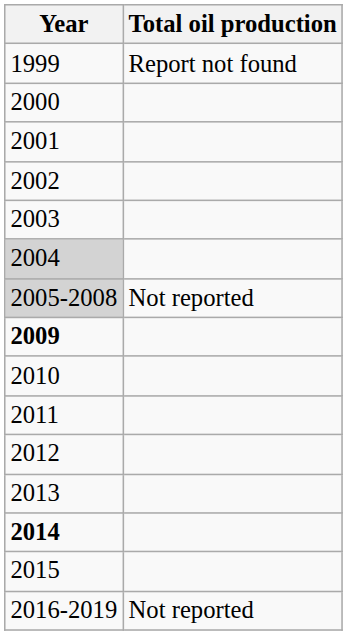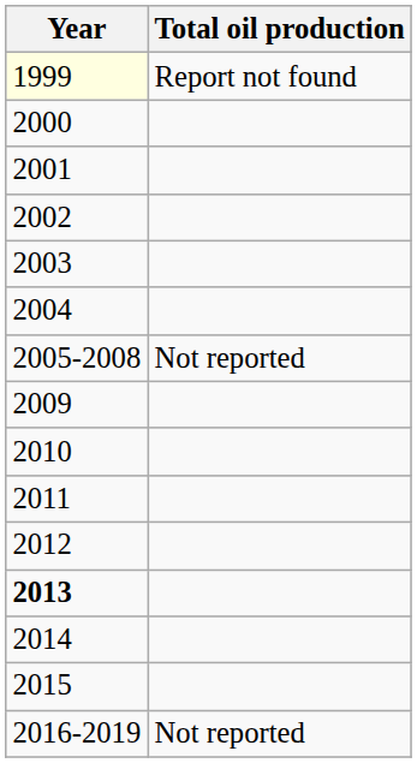1999 | Year: no background -> lightyellow background
2004 | Year: lightgrey background -> no background
2005-2008 | Year: lightgrey background -> no background
2009 | Year: bold -> normal
2013 | Year: normal -> bold
2014 | Year: bold -> normal
